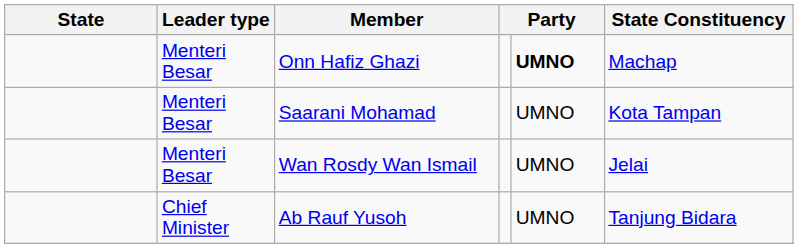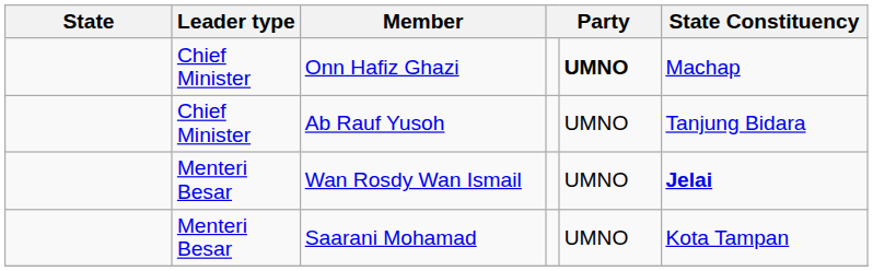Onn Hafiz Ghazi | Leader type: Menteri Besar -> Chief Minister
rows swapped: Ab Rauf Yusoh <-> Saarani Mohamad
Wan Rosdy Wan Ismail | State Constituency: normal -> bold
